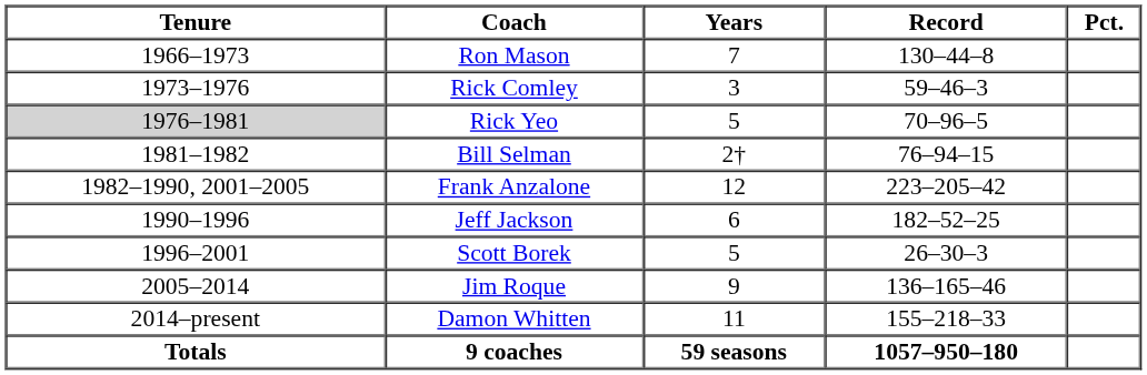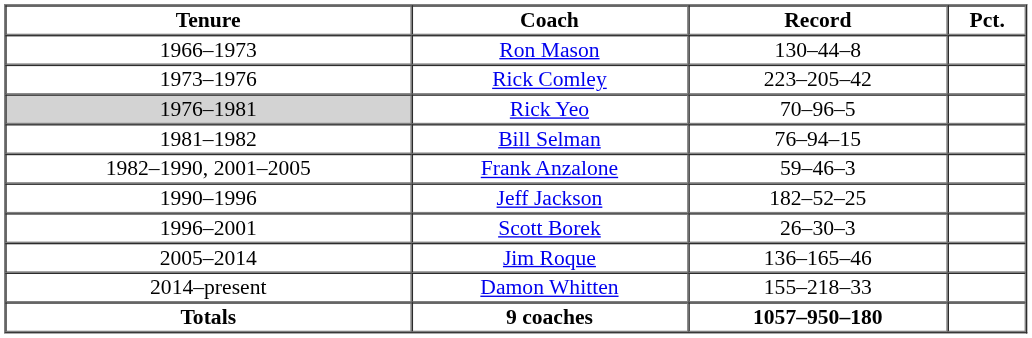- column: Years | 7 | 3 | 5 | 2† | 12 | 6 | 5 | 9 | 11 | 59 seasons
Rick Comley | Record: 59–46–3 -> 223–205–42
Frank Anzalone | Record: 223–205–42 -> 59–46–3
